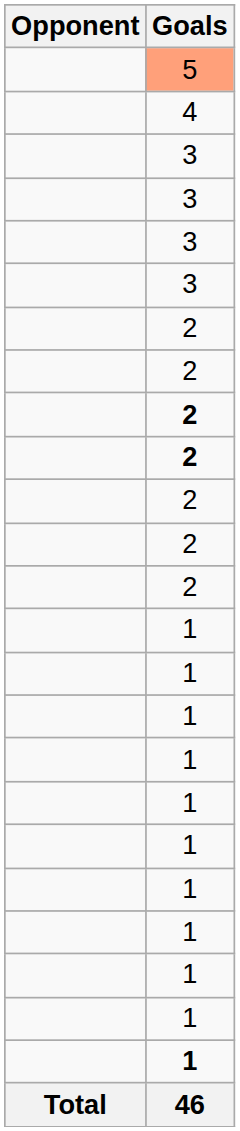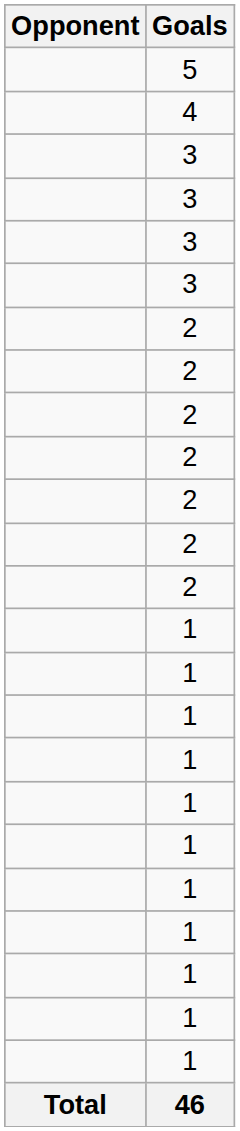row 2 | Goals: lightsalmon background -> no background
row 10 | Goals: bold -> normal
row 11 | Goals: bold -> normal
row 25 | Goals: bold -> normal
